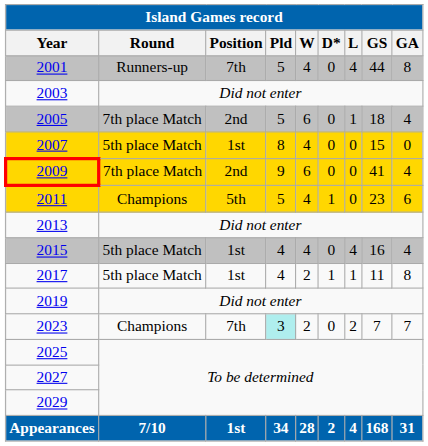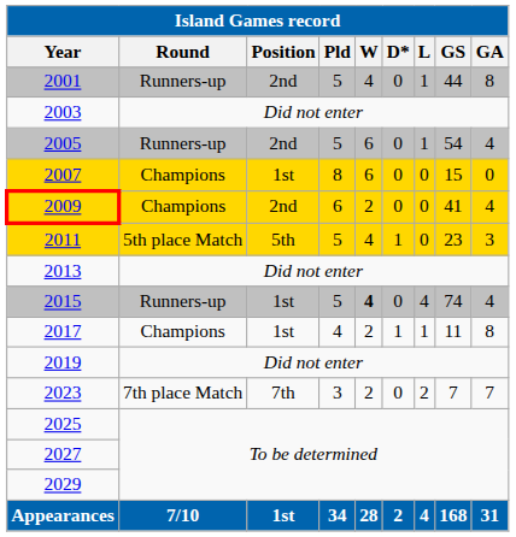2001 | Position: 7th -> 2nd
2001 | L: 4 -> 1
2005 | Round: 7th place Match -> Runners-up
2005 | GS: 18 -> 54
2007 | Round: 5th place Match -> Champions
2007 | W: 4 -> 6
2009 | Round: 7th place Match -> Champions
2009 | Pld: 9 -> 6
2009 | W: 6 -> 2
2011 | Round: Champions -> 5th place Match
2011 | GA: 6 -> 3
2015 | Round: 5th place Match -> Runners-up
2015 | Pld: 4 -> 5
2015 | W: normal -> bold
2015 | GS: 16 -> 74
2017 | Round: 5th place Match -> Champions
2023 | Round: Champions -> 7th place Match
2023 | Pld: paleturquoise background -> no background
